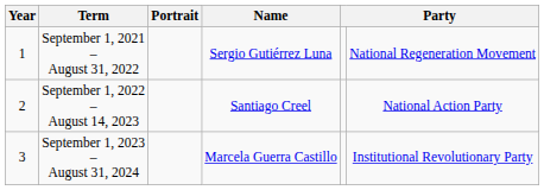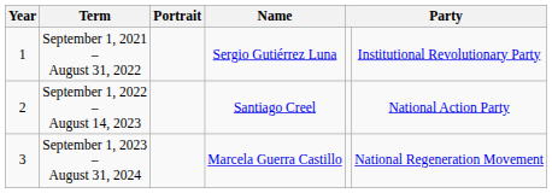September 1, 2021 – August 31, 2022 | column 6: National Regeneration Movement -> Institutional Revolutionary Party
September 1, 2023 – August 31, 2024 | column 6: Institutional Revolutionary Party -> National Regeneration Movement
